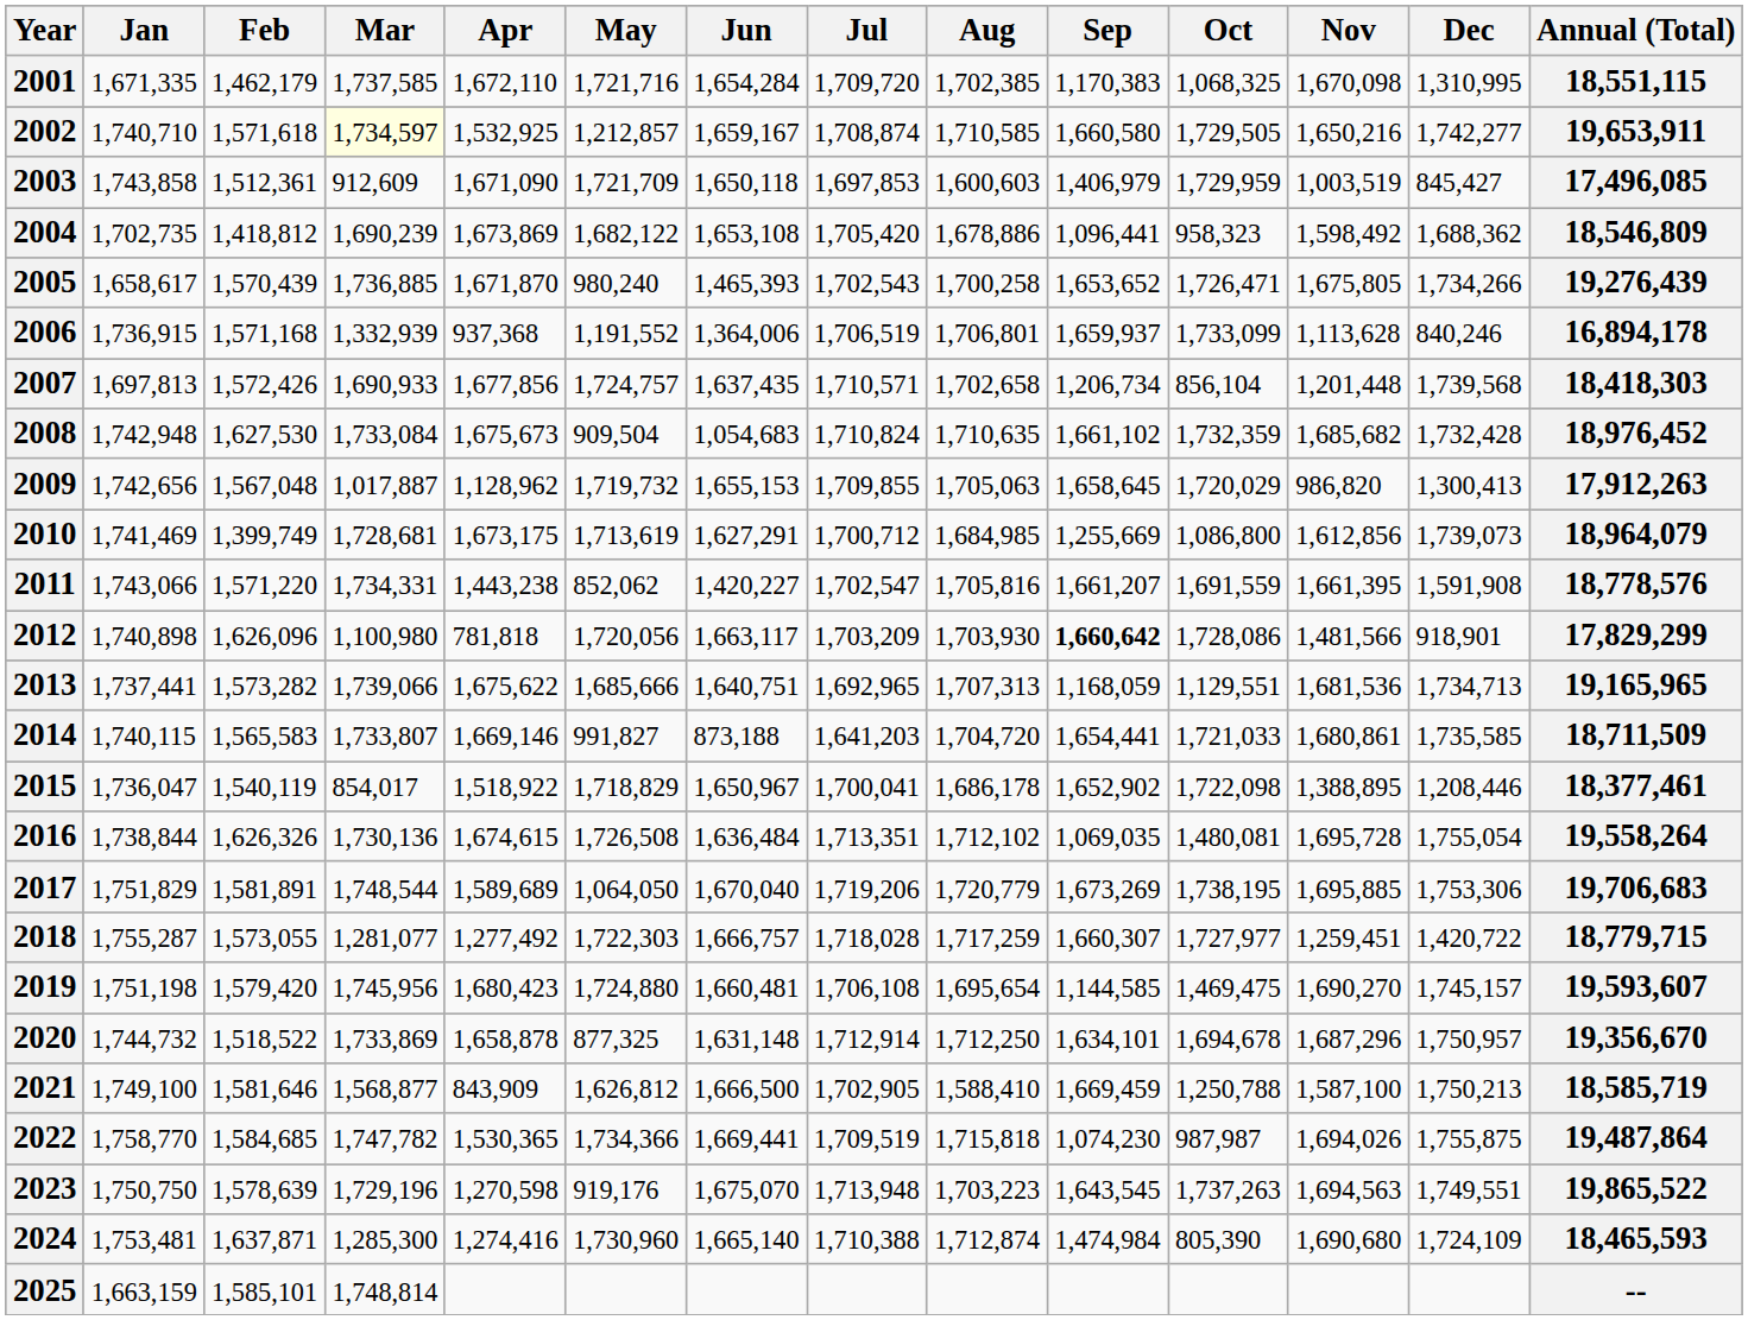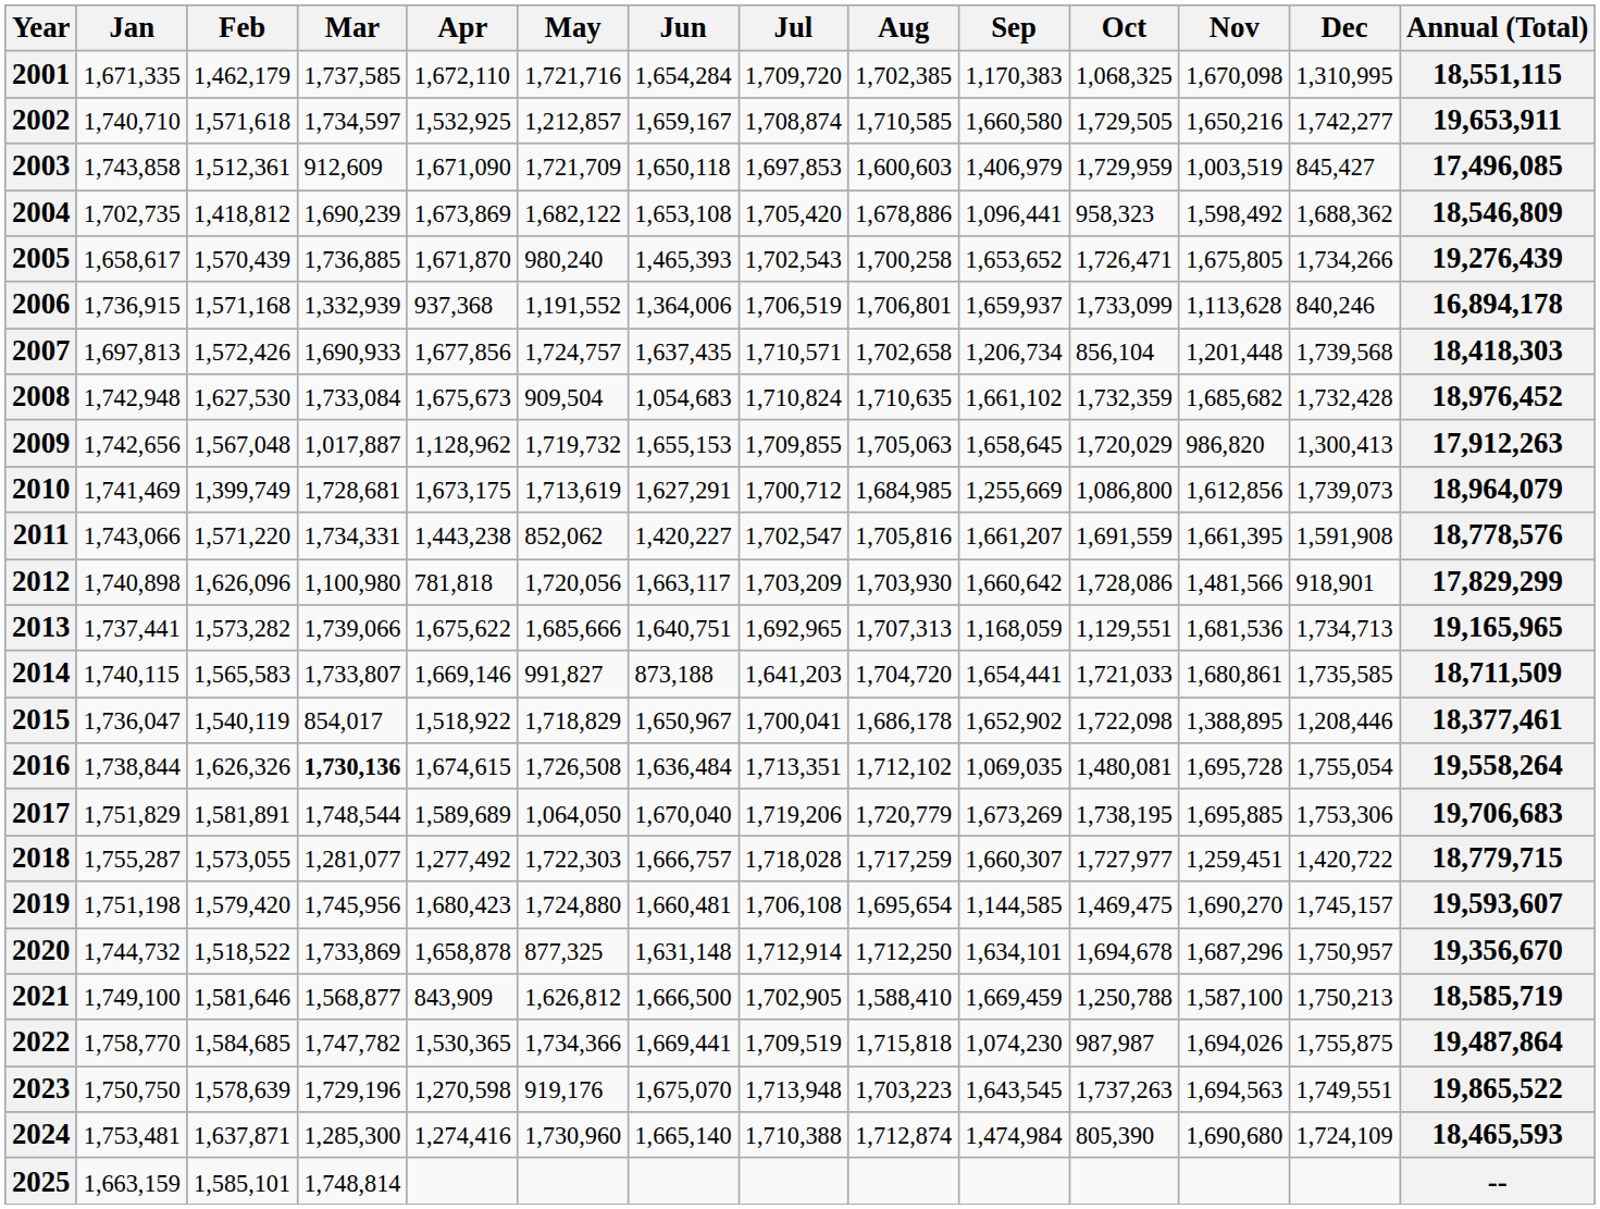2002 | Mar: lightyellow background -> no background
2012 | Sep: bold -> normal
2016 | Mar: normal -> bold
